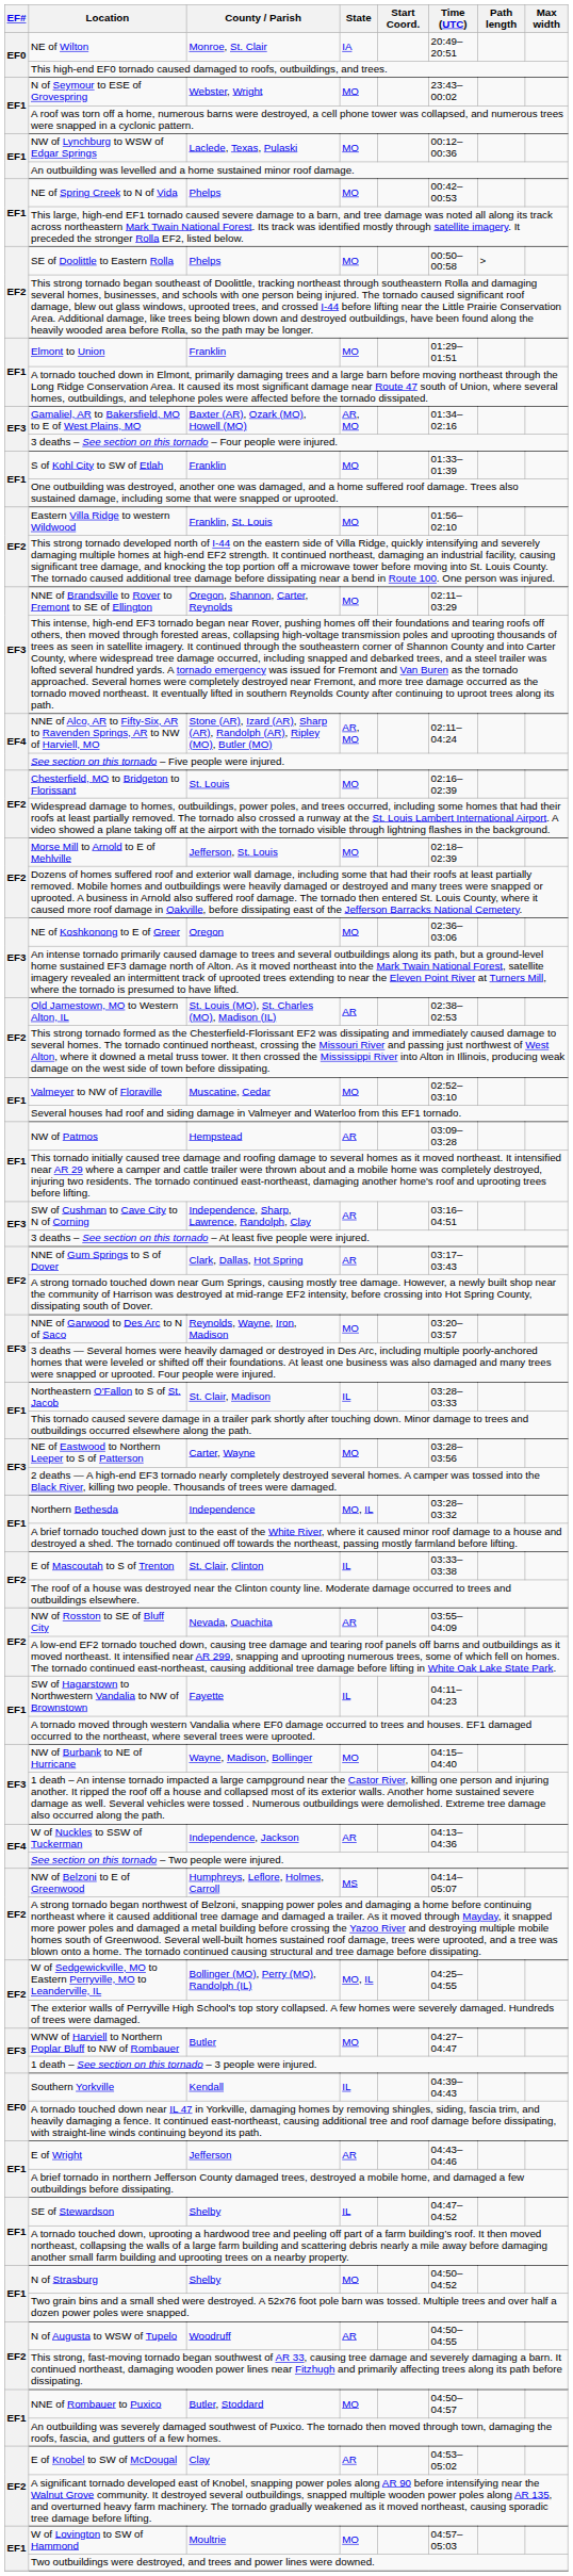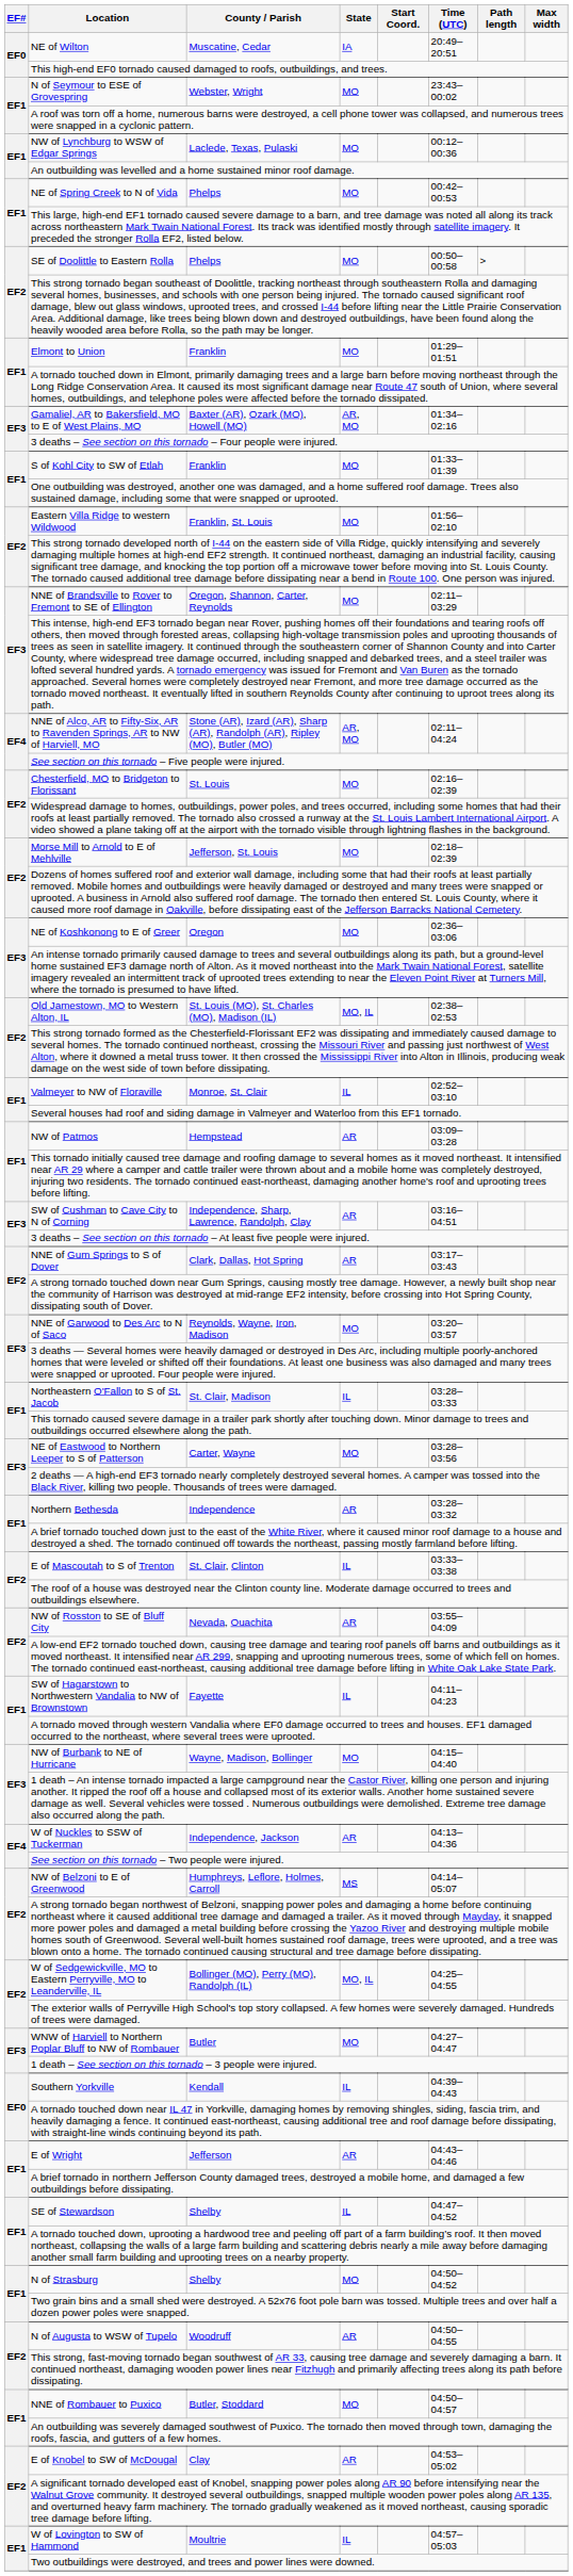NE of Wilton | County / Parish: Monroe, St. Clair -> Muscatine, Cedar
Old Jamestown, MO to Western Alton, IL | State: AR -> MO, IL
Valmeyer to NW of Floraville | County / Parish: Muscatine, Cedar -> Monroe, St. Clair
Valmeyer to NW of Floraville | State: MO -> IL
Northern Bethesda | State: MO, IL -> AR
W of Lovington to SW of Hammond | State: MO -> IL
